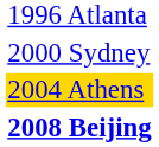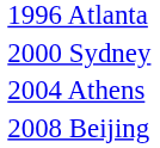2004 Athens | column 1: gold background -> no background
2008 Beijing | column 1: bold -> normal
